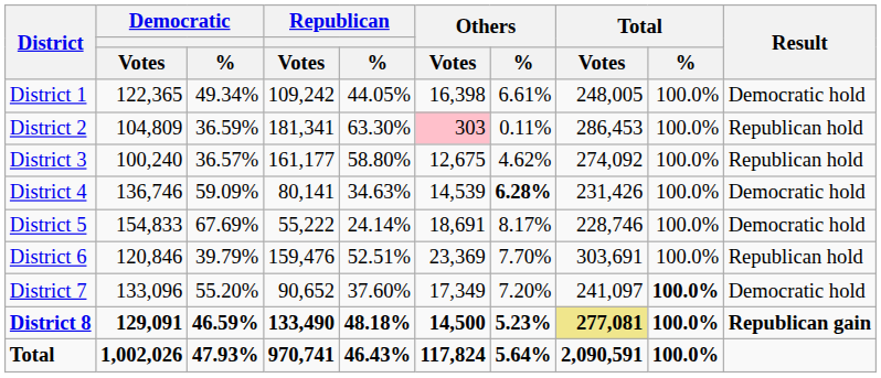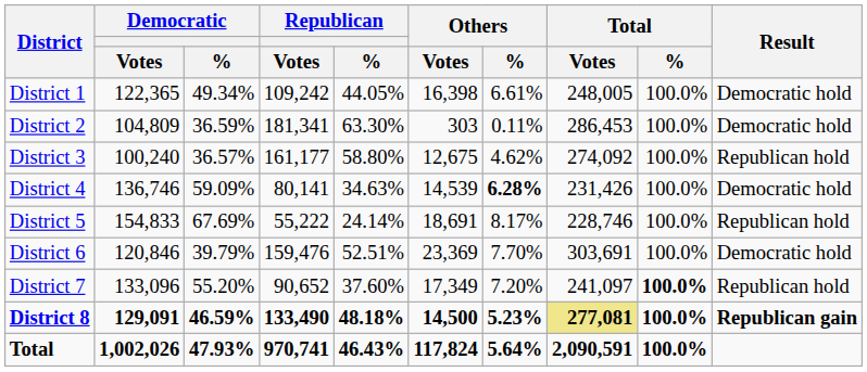District 2 | Others / Votes: pink background -> no background
District 2 | Result: Republican hold -> Democratic hold
District 5 | Result: Democratic hold -> Republican hold
District 6 | Result: Republican hold -> Democratic hold
District 7 | Result: Democratic hold -> Republican hold
